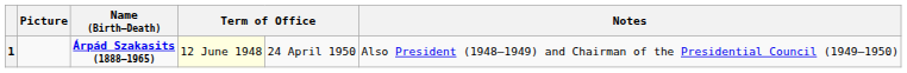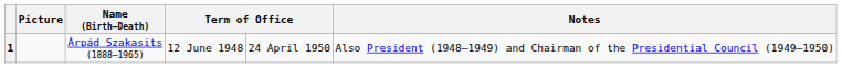1 | Name (Birth–Death): bold -> normal
1 | column 4: lightyellow background -> no background
